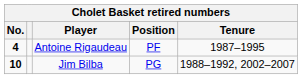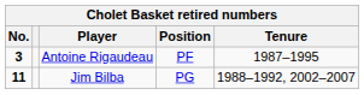Antoine Rigaudeau | No.: 4 -> 3
Jim Bilba | No.: 10 -> 11
